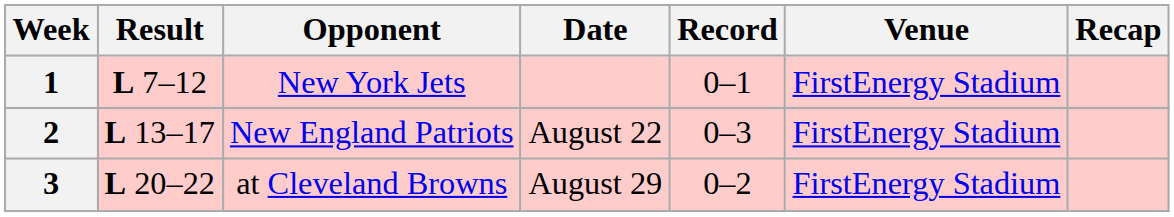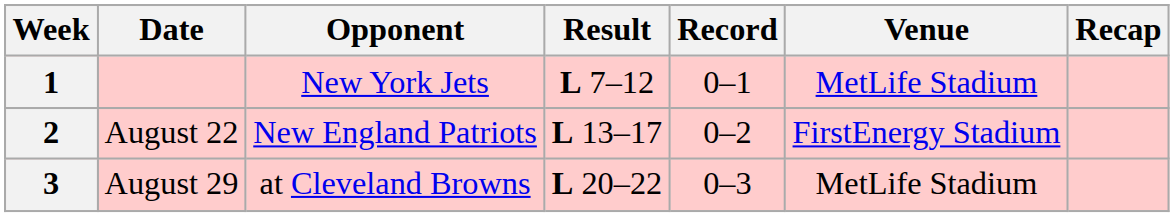columns swapped: Date <-> Result
1 | Venue: FirstEnergy Stadium -> MetLife Stadium
2 | Record: 0–3 -> 0–2
3 | Record: 0–2 -> 0–3
3 | Venue: FirstEnergy Stadium -> MetLife Stadium
